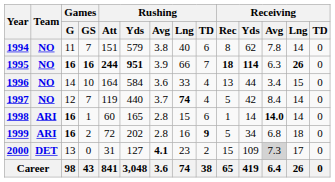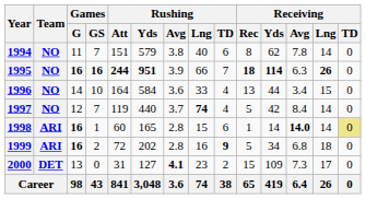1998 | Receiving / TD: no background -> khaki background
2000 | Receiving / Avg: lightgrey background -> no background
